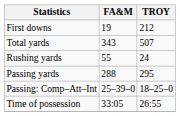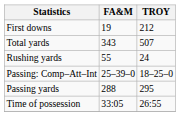rows swapped: Passing yards <-> Passing: Comp–Att–Int
